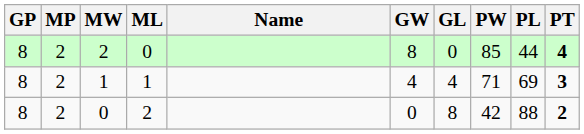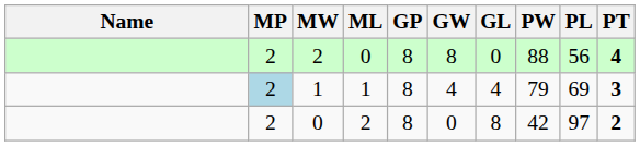columns swapped: Name <-> GP
row 2 | PW: 85 -> 88
row 2 | PL: 44 -> 56
row 3 | MP: no background -> lightblue background
row 3 | PW: 71 -> 79
row 4 | PL: 88 -> 97
